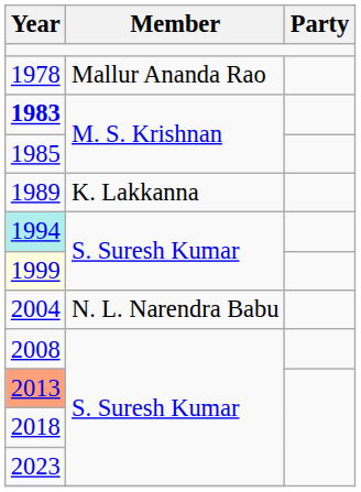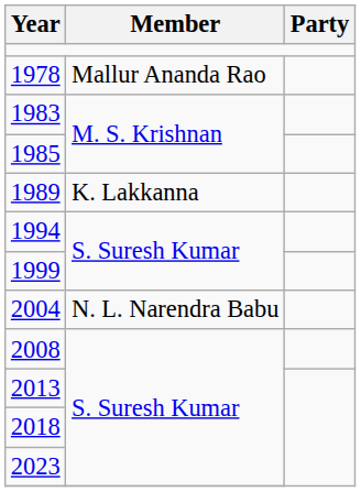1983 | Year: bold -> normal
1994 | Year: paleturquoise background -> no background
1999 | Year: lightyellow background -> no background
2013 | Year: lightsalmon background -> no background
